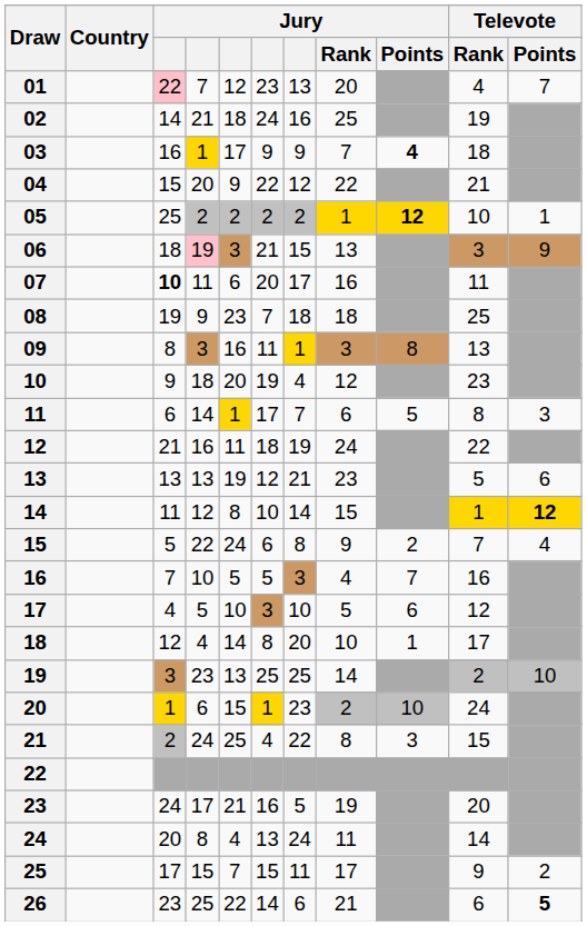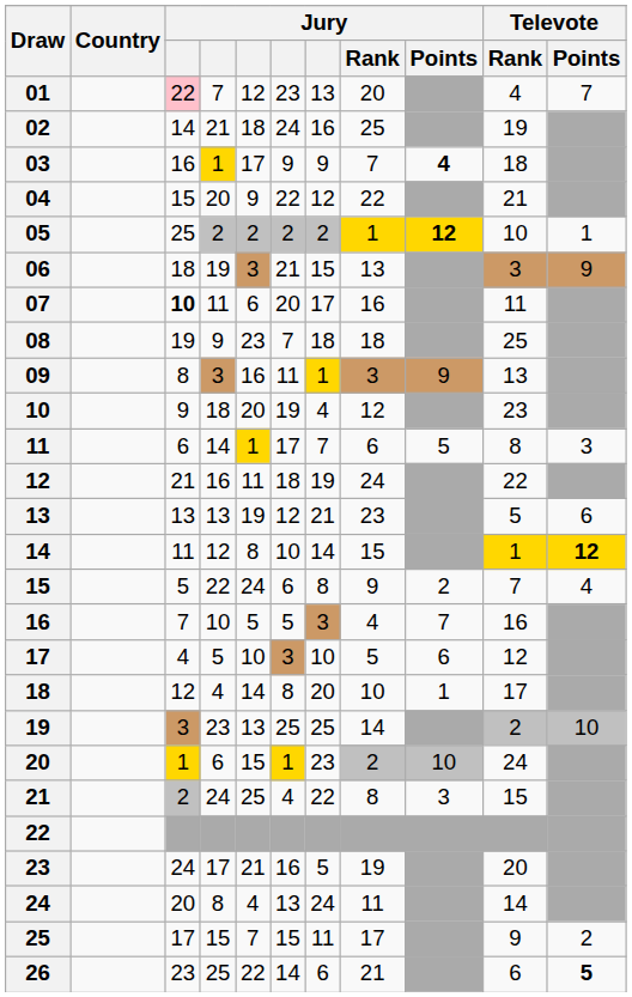06 | column 4: pink background -> no background
09 | Jury / Points: 8 -> 9
